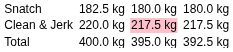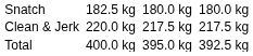Clean & Jerk | column 3: pink background -> no background
